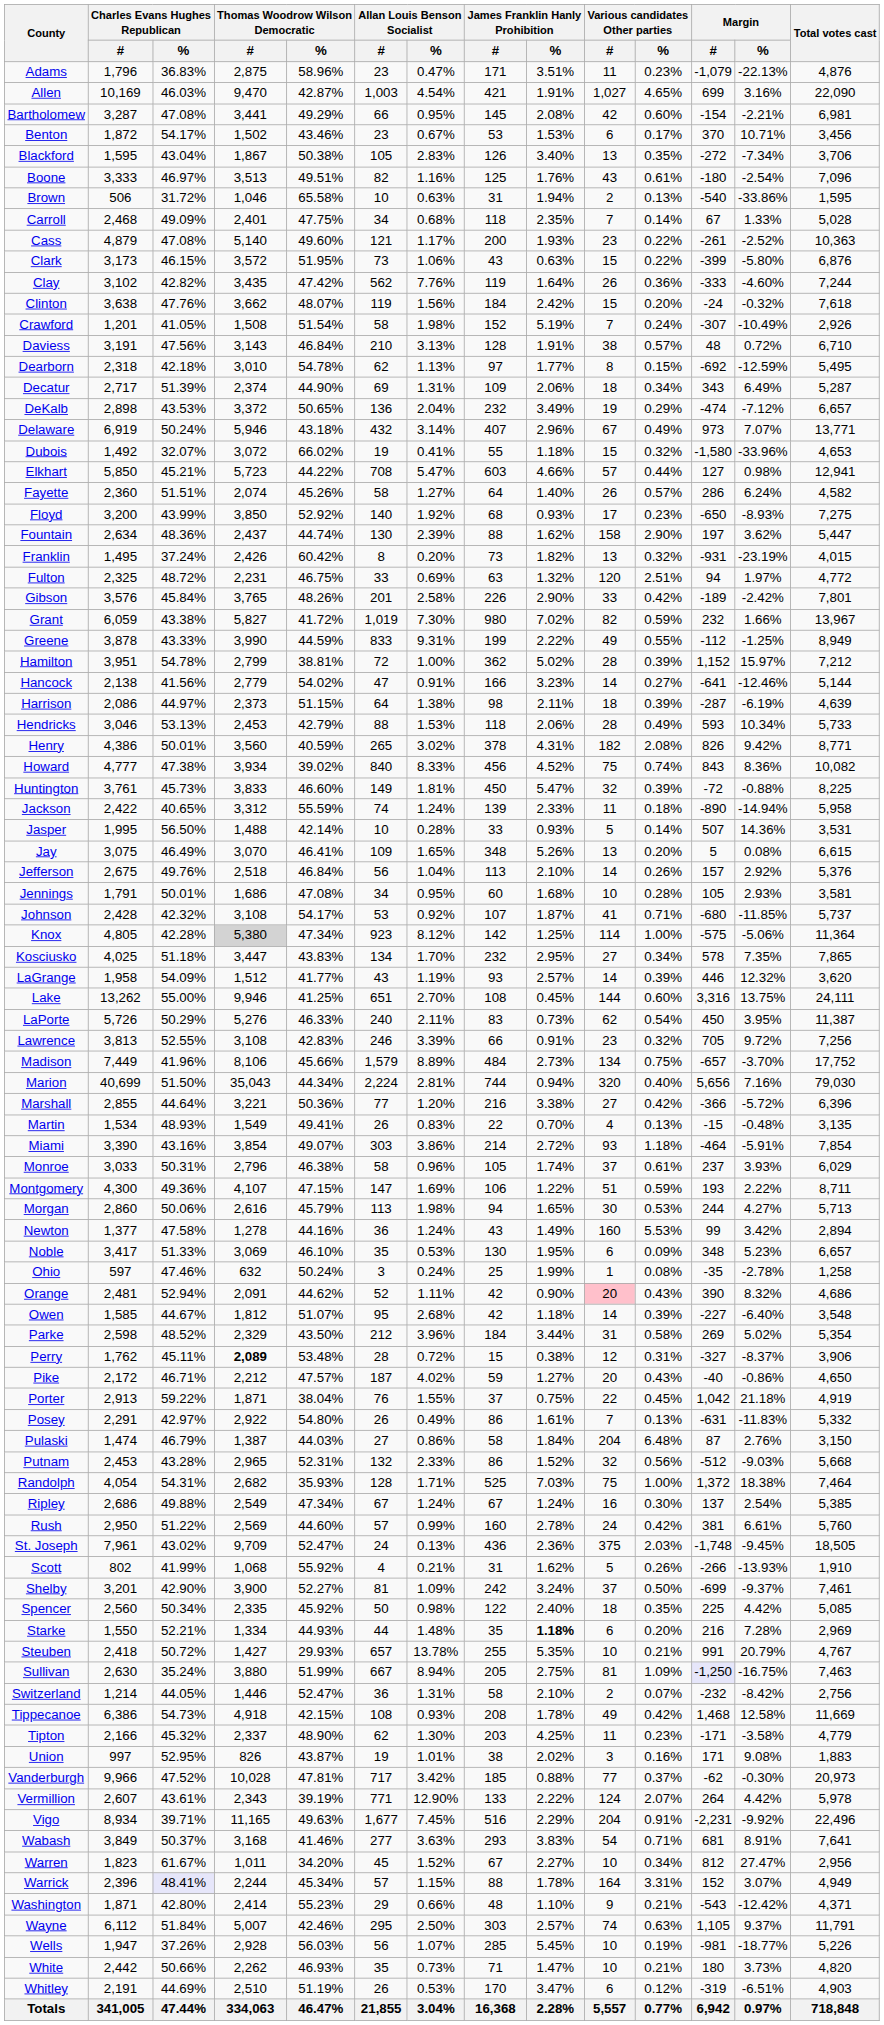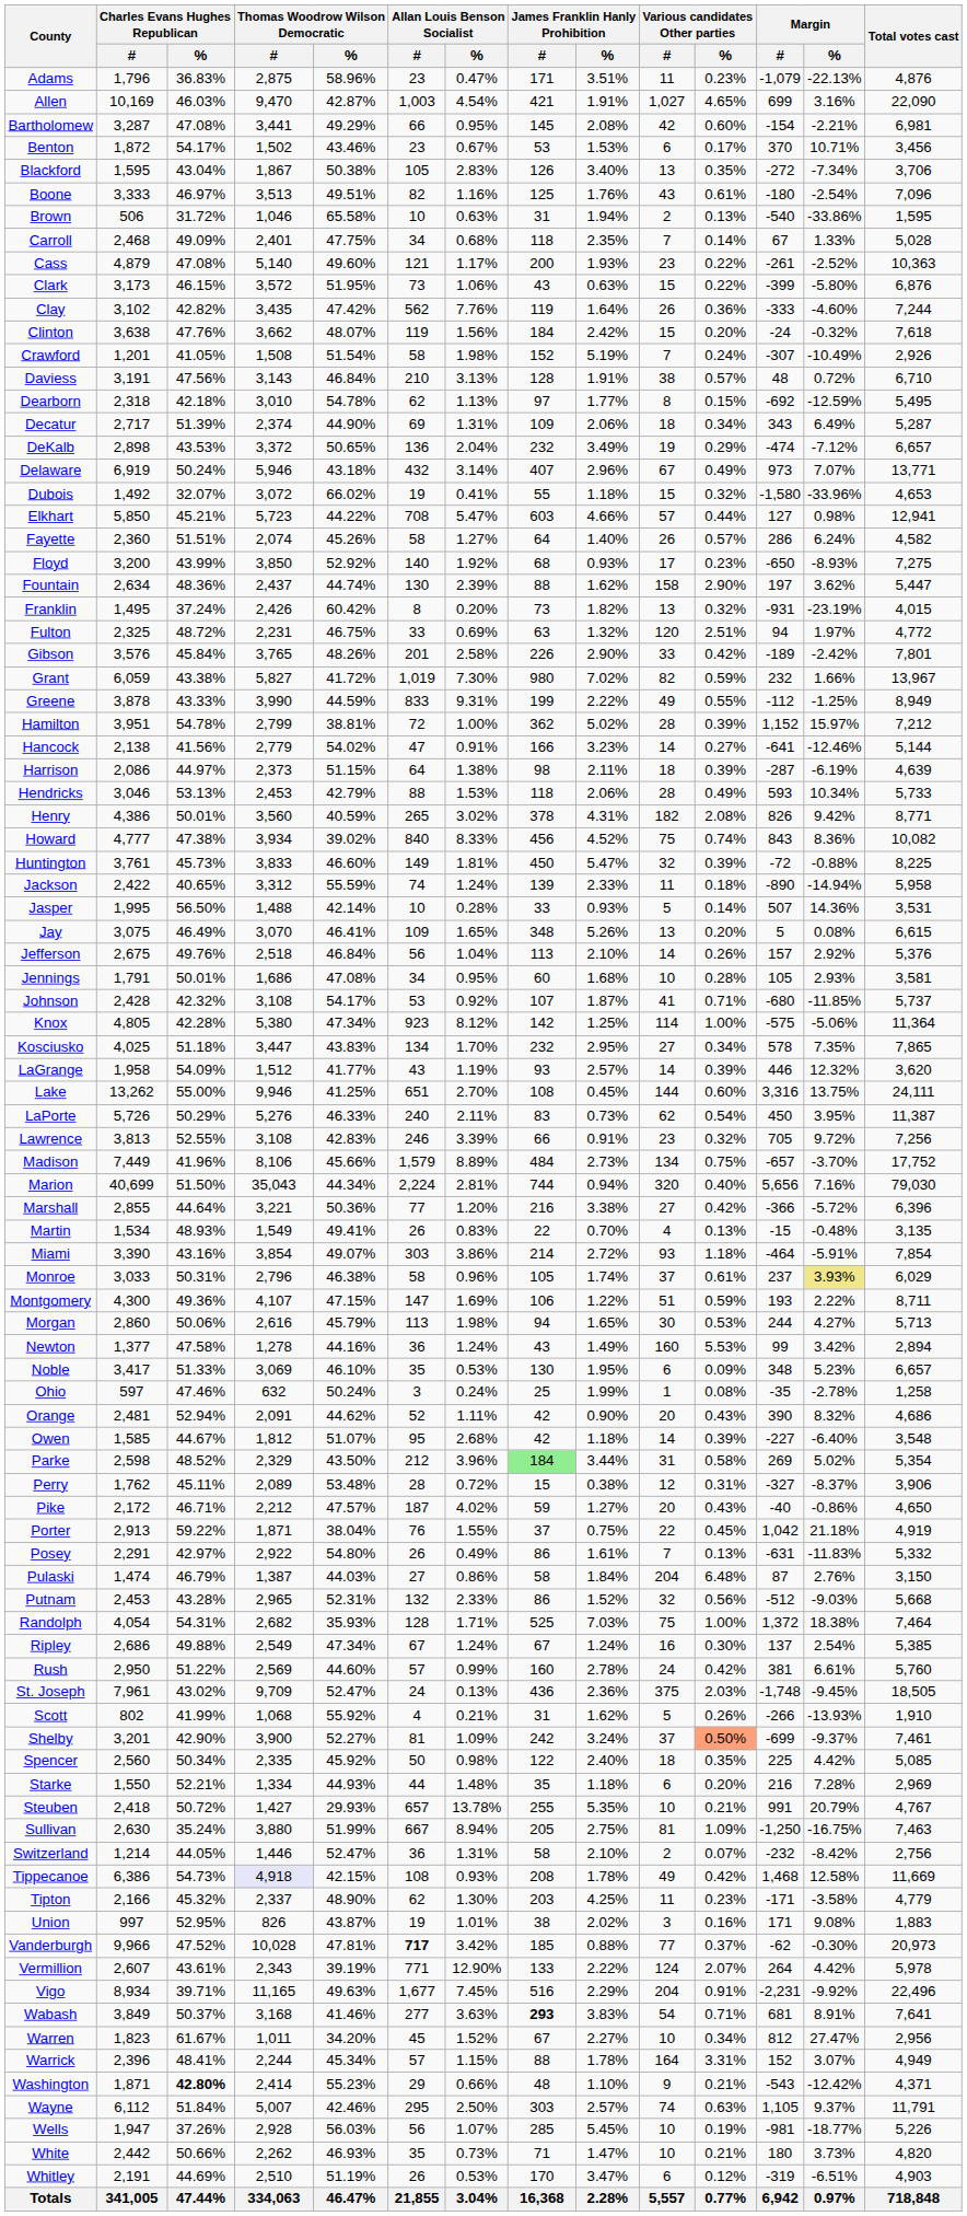Knox | Thomas Woodrow Wilson Democratic / #: lightgrey background -> no background
Monroe | Margin / %: no background -> khaki background
Orange | Various candidates Other parties / #: pink background -> no background
Parke | James Franklin Hanly Prohibition / #: no background -> lightgreen background
Perry | Thomas Woodrow Wilson Democratic / #: bold -> normal
Shelby | Various candidates Other parties / %: no background -> lightsalmon background
Starke | James Franklin Hanly Prohibition / %: bold -> normal
Sullivan | Margin / #: lavender background -> no background
Tippecanoe | Thomas Woodrow Wilson Democratic / #: no background -> lavender background
Vanderburgh | Allan Louis Benson Socialist / #: normal -> bold
Wabash | James Franklin Hanly Prohibition / #: normal -> bold
Warrick | Charles Evans Hughes Republican / %: lavender background -> no background
Washington | Charles Evans Hughes Republican / %: normal -> bold
